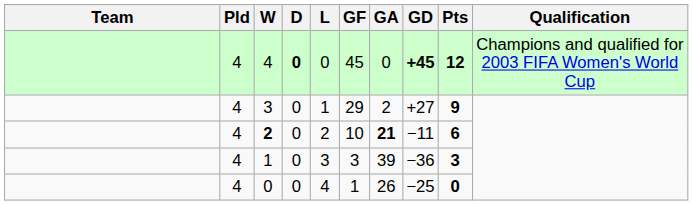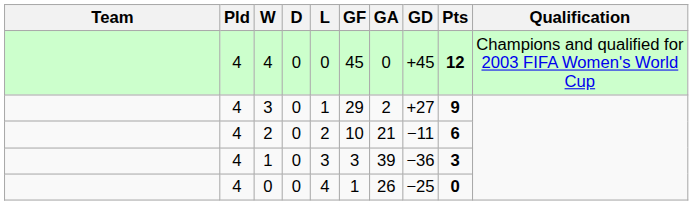row 2 | D: bold -> normal
row 2 | GD: bold -> normal
row 4 | W: bold -> normal
row 4 | GA: bold -> normal
